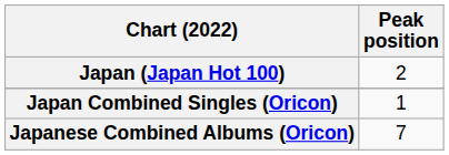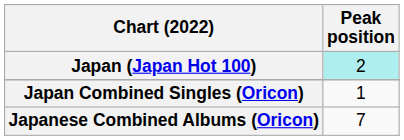Japan (Japan Hot 100) | Peak position: no background -> paleturquoise background
